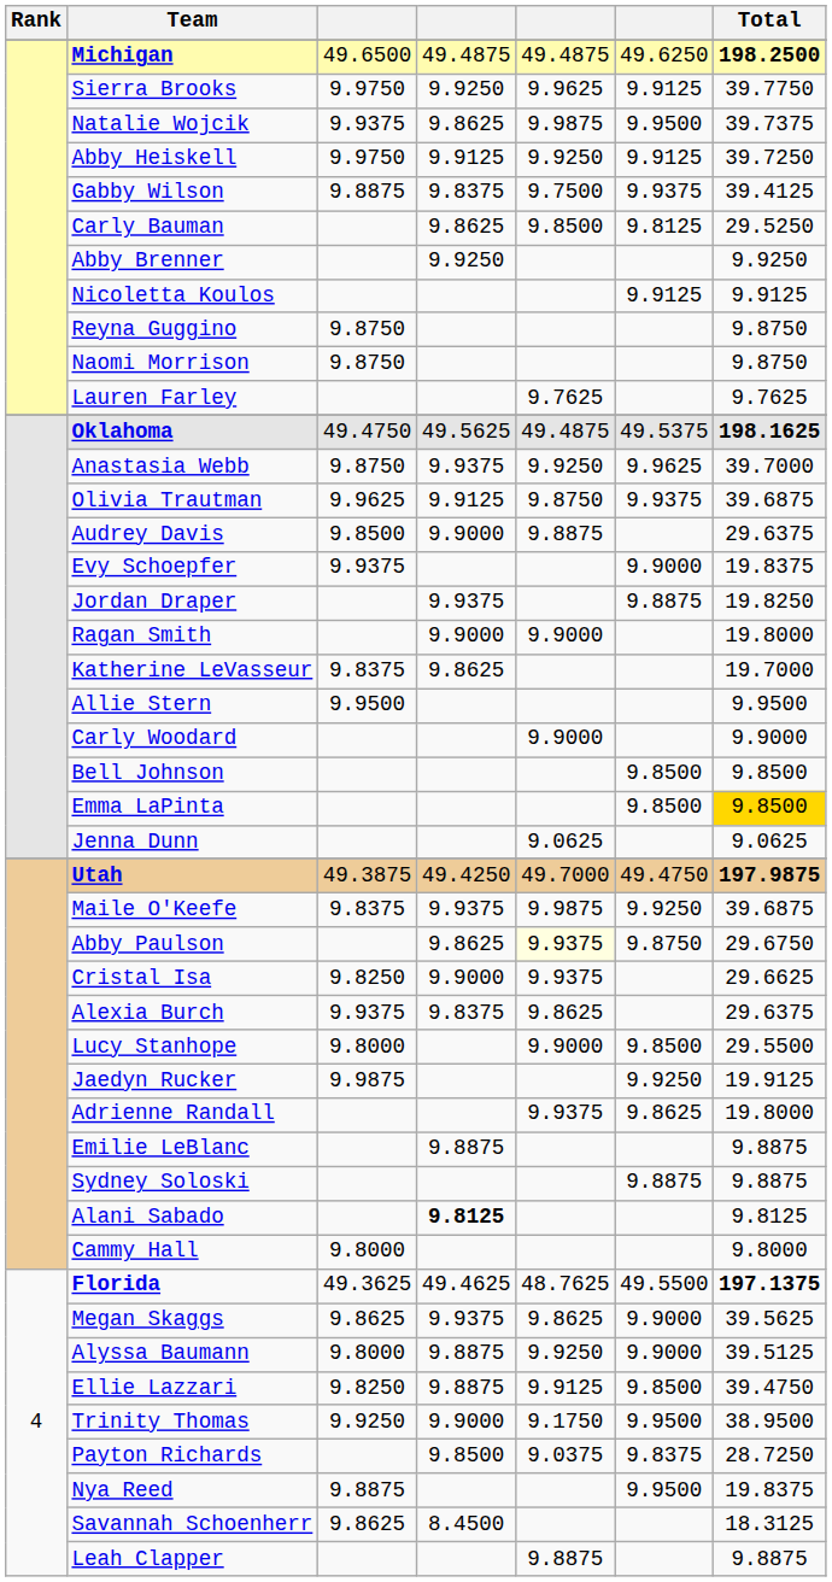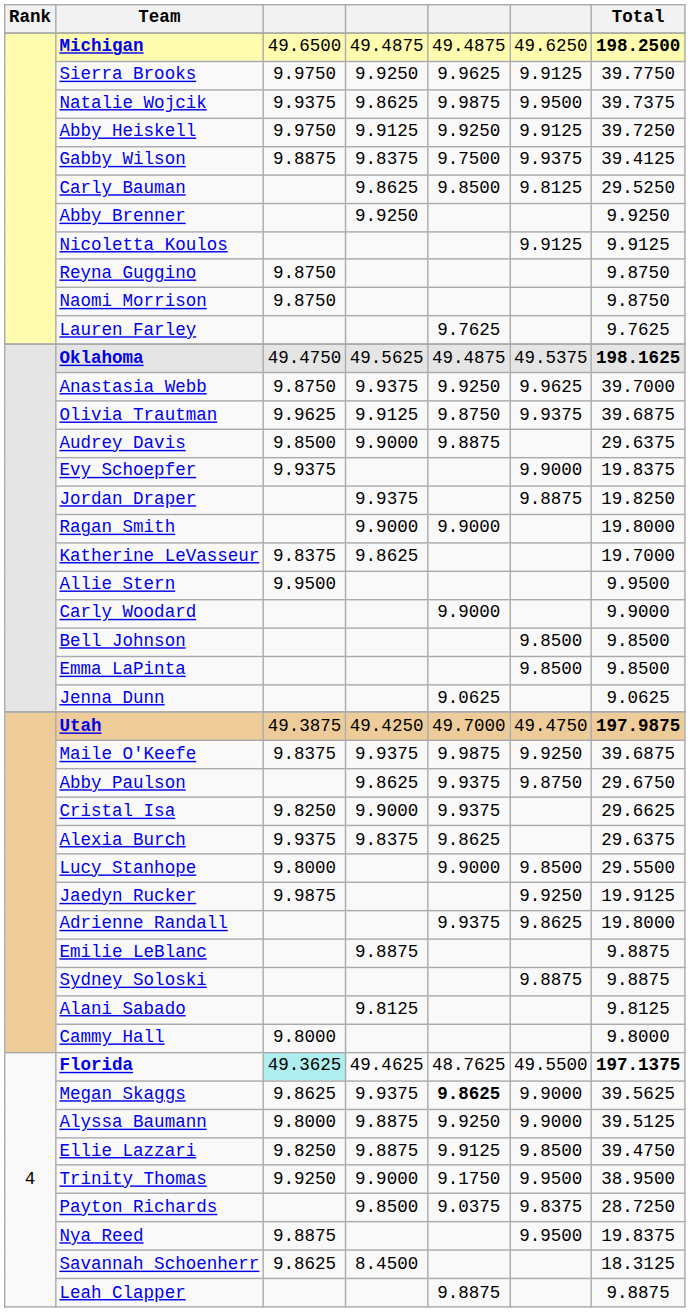Emma LaPinta | Total: gold background -> no background
Abby Paulson | column 5: lightyellow background -> no background
Alani Sabado | column 4: bold -> normal
Florida | column 3: no background -> paleturquoise background
Megan Skaggs | column 5: normal -> bold
